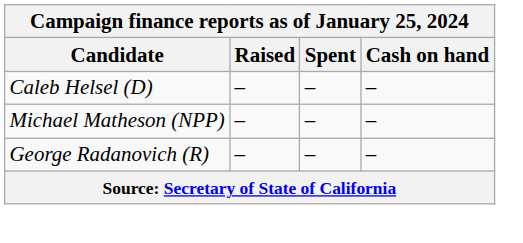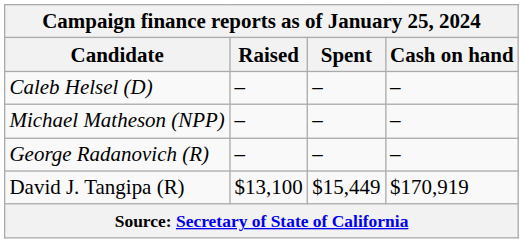+ row: David J. Tangipa (R) | $13,100 | $15,449 | $170,919
